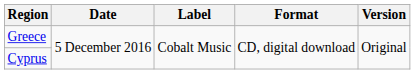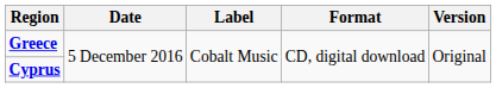Greece | Region: normal -> bold
Cyprus | Region: normal -> bold
